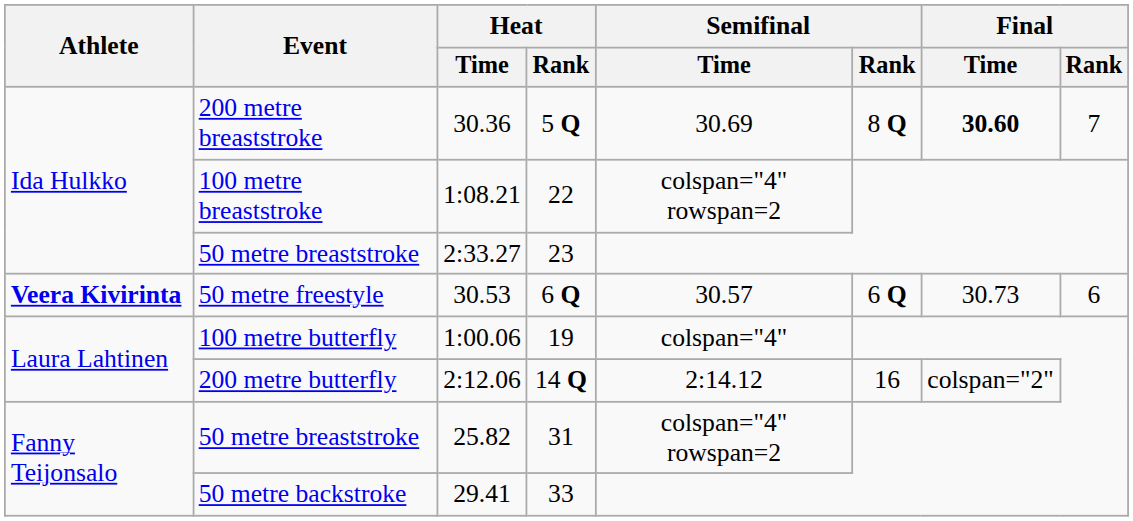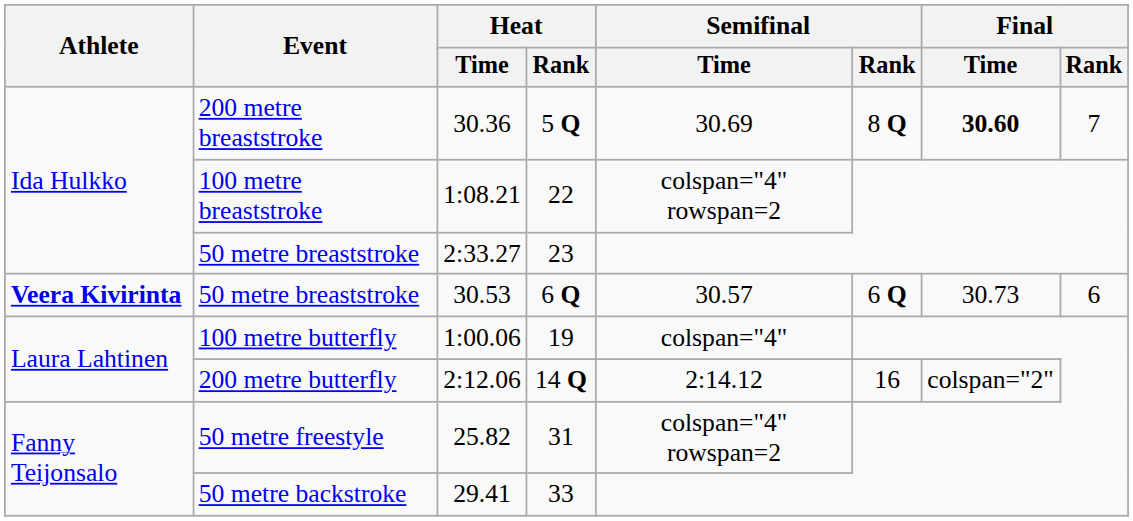30.53 | Event: 50 metre freestyle -> 50 metre breaststroke
25.82 | Event: 50 metre breaststroke -> 50 metre freestyle
